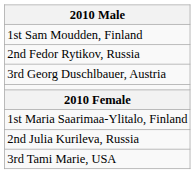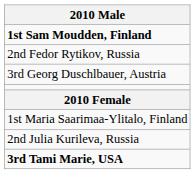row 2 | column 1: normal -> bold
row 9 | column 1: normal -> bold
